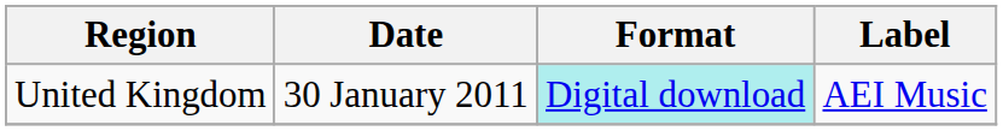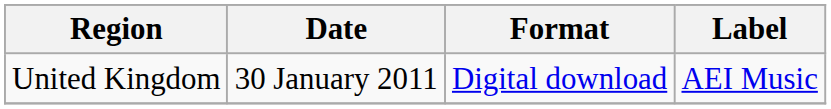United Kingdom | Format: paleturquoise background -> no background
